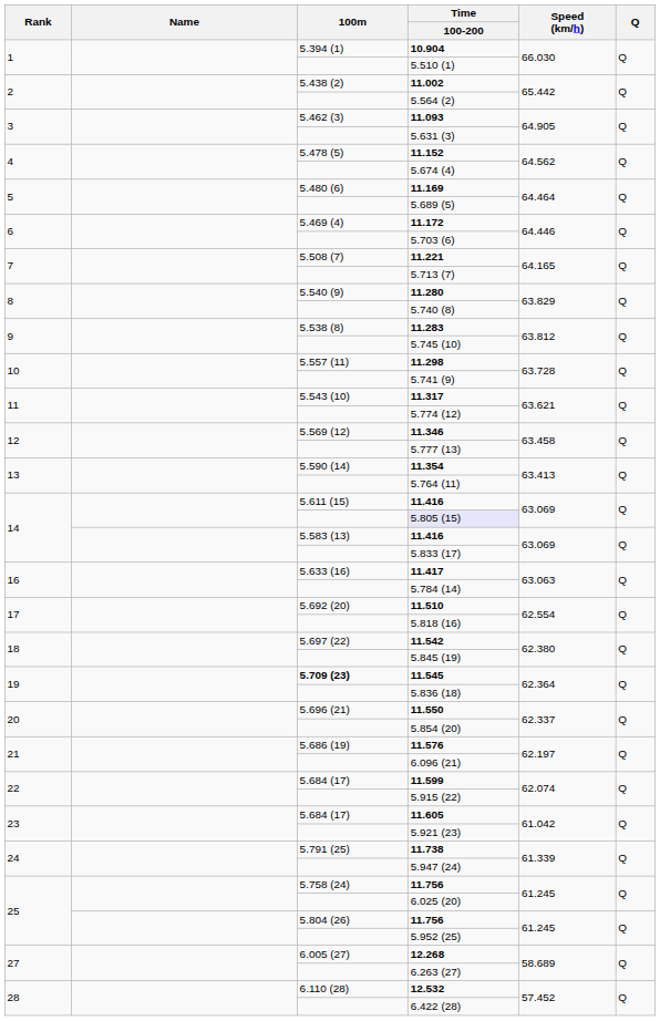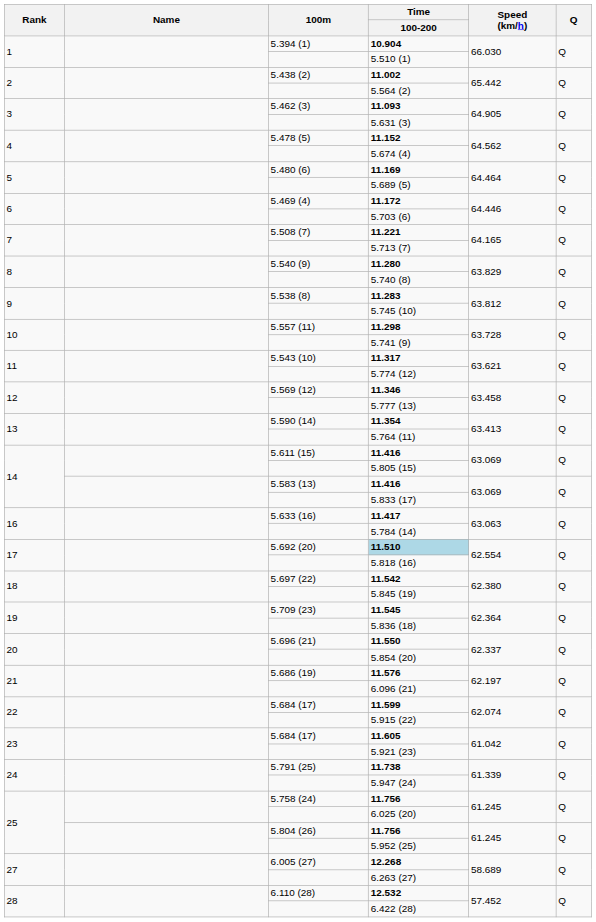5.805 (15) | Time / 100-200: lavender background -> no background
11.510 | Time / 100-200: no background -> lightblue background
11.545 | 100m: bold -> normal
